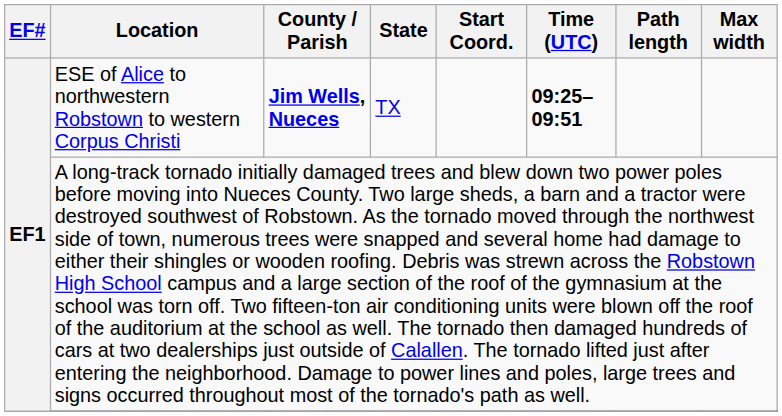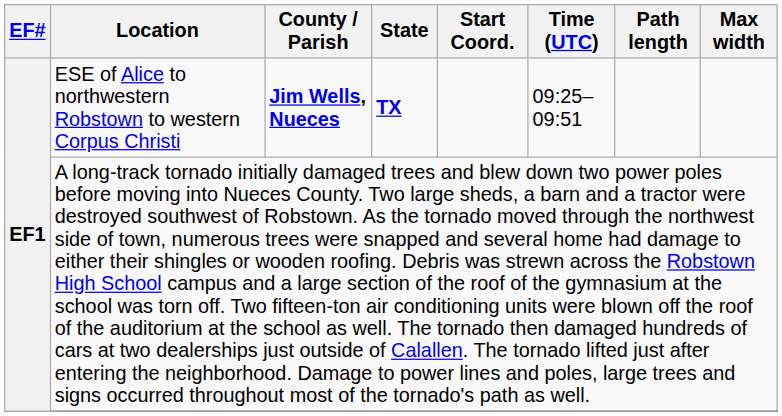row 2 | State: normal -> bold
row 2 | Time (UTC): bold -> normal
